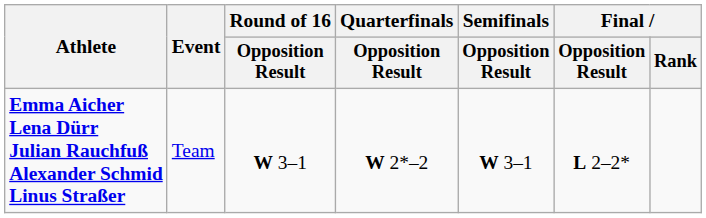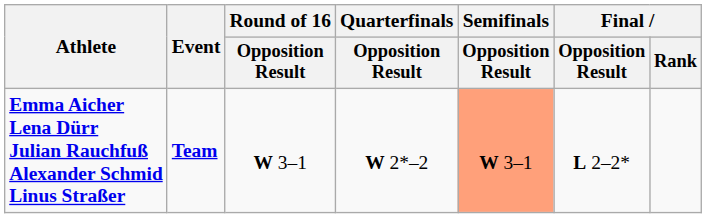row 3 | Event: normal -> bold
row 3 | Semifinals / Opposition Result: no background -> lightsalmon background
